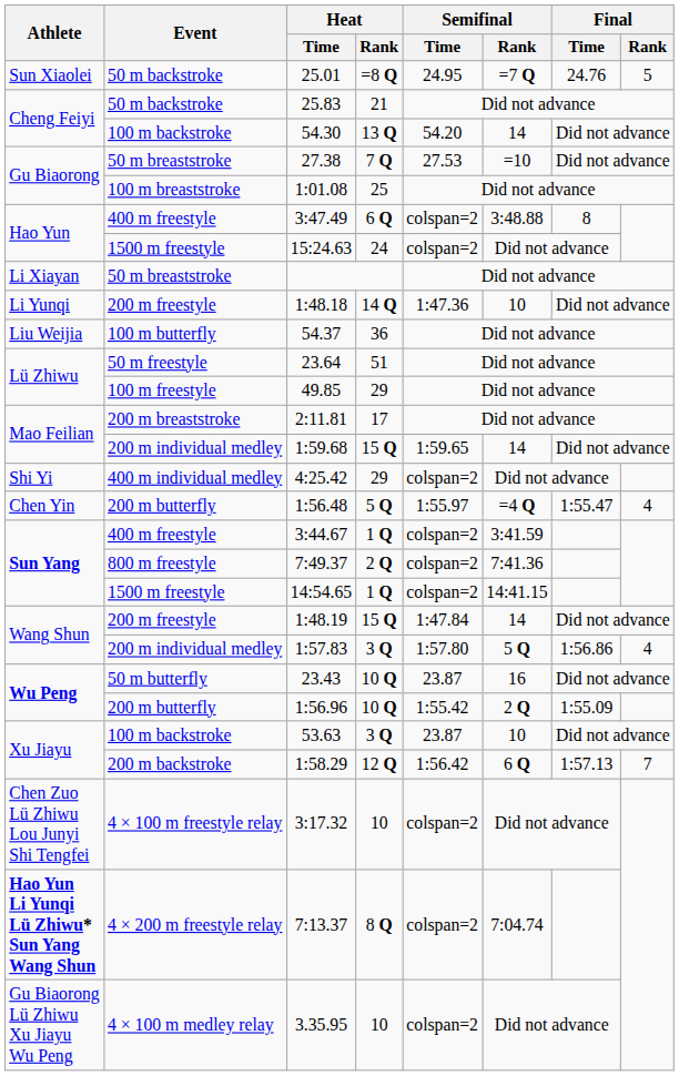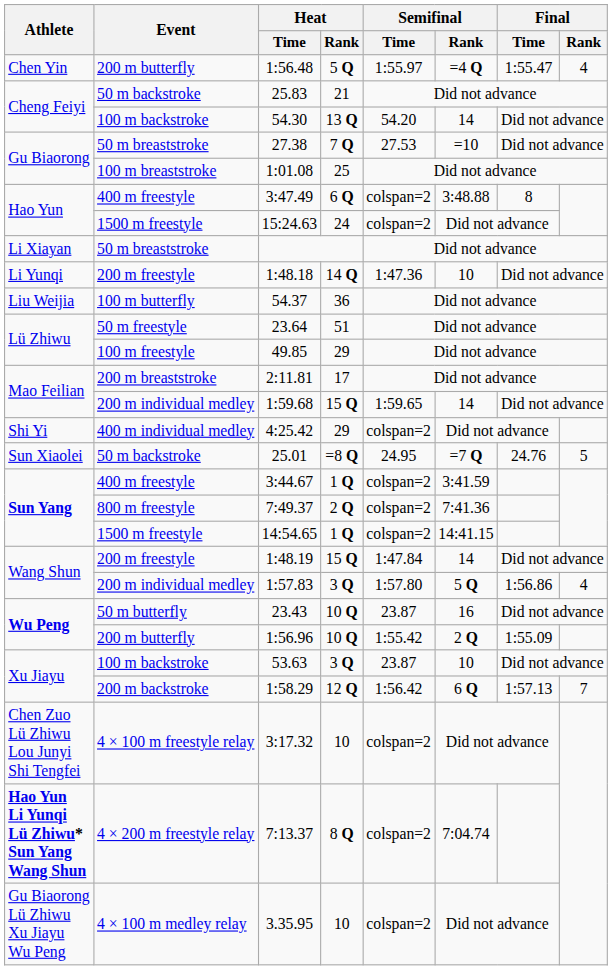rows swapped: 1:56.48 <-> 25.01
